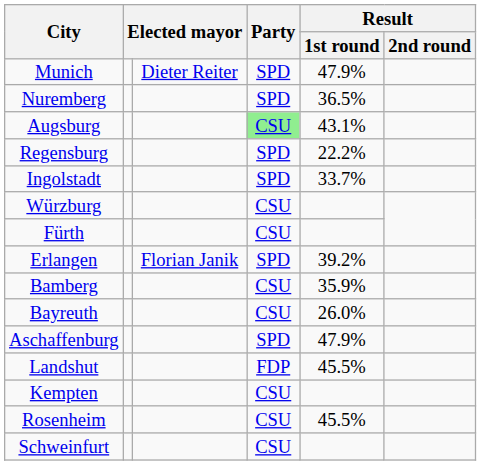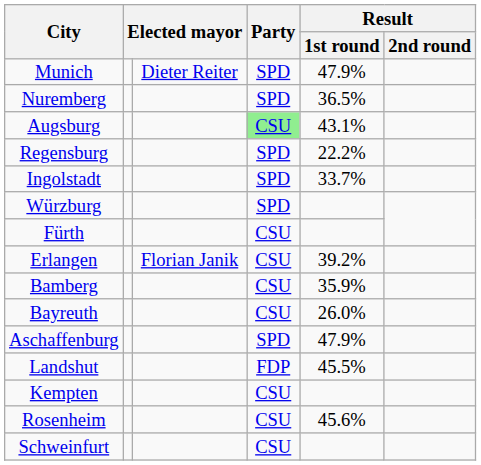Würzburg | Party: CSU -> SPD
Erlangen | Party: SPD -> CSU
Rosenheim | Result / 1st round: 45.5% -> 45.6%
